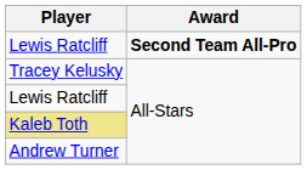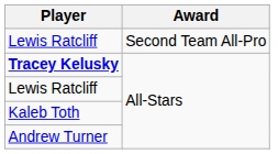row 2 | Award: bold -> normal
row 3 | Player: normal -> bold
row 5 | Player: khaki background -> no background
